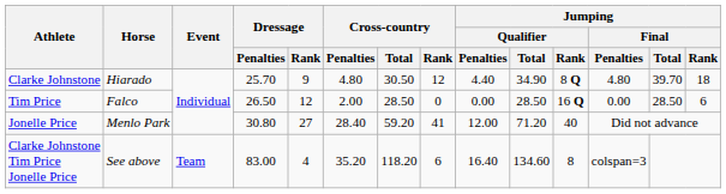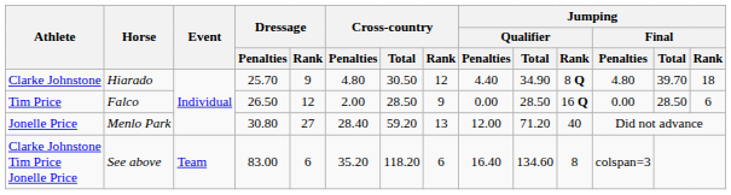Tim Price | Cross-country / Rank: 0 -> 9
Jonelle Price | Cross-country / Rank: 41 -> 13
Clarke Johnstone Tim Price Jonelle Price | Dressage / Rank: 4 -> 6
